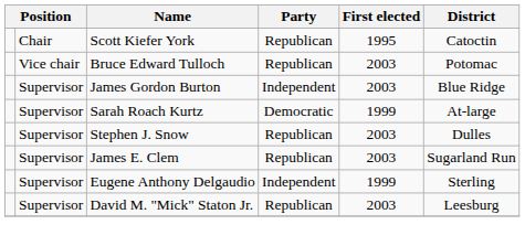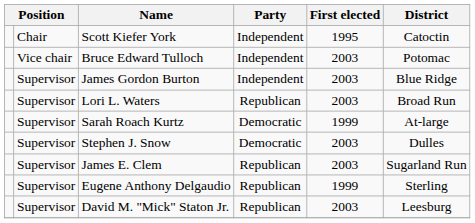Scott Kiefer York | Party: Republican -> Independent
Bruce Edward Tulloch | Party: Republican -> Independent
+ row: Supervisor | Lori L. Waters | Republican | 2003 | Broad Run
Stephen J. Snow | Party: Republican -> Democratic
Eugene Anthony Delgaudio | Party: Independent -> Republican
